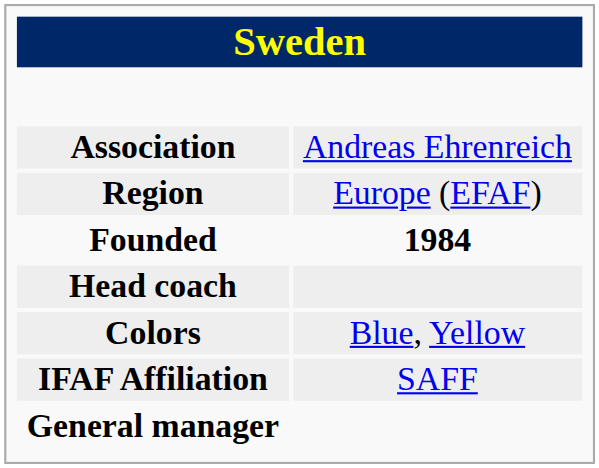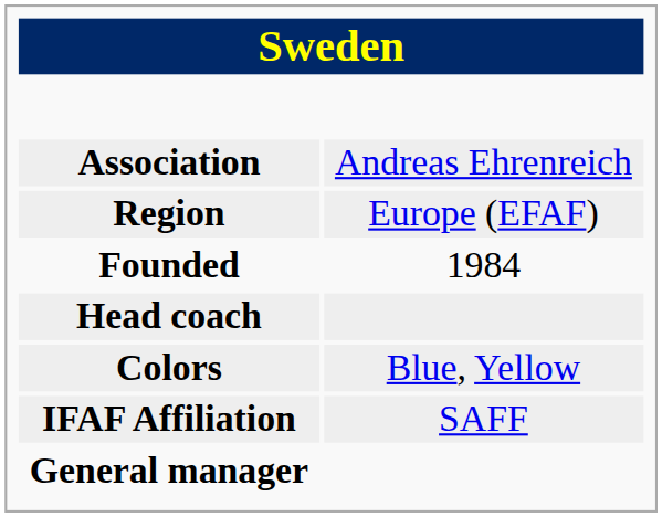row 4 | column 2: bold -> normal
